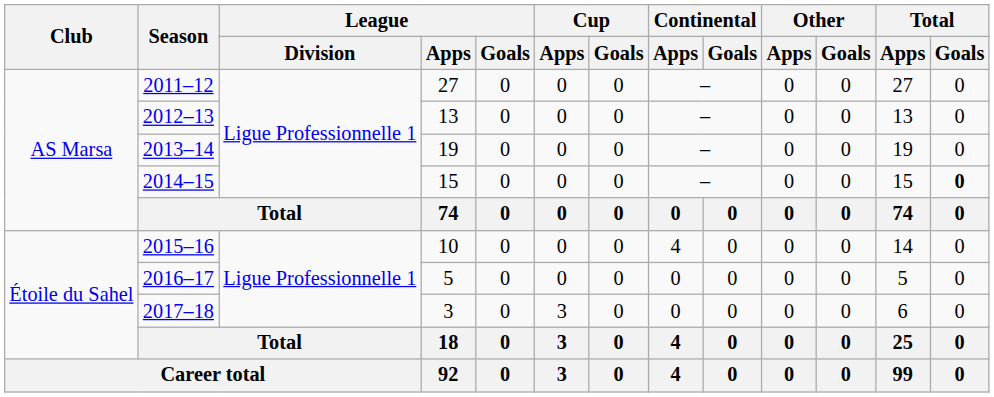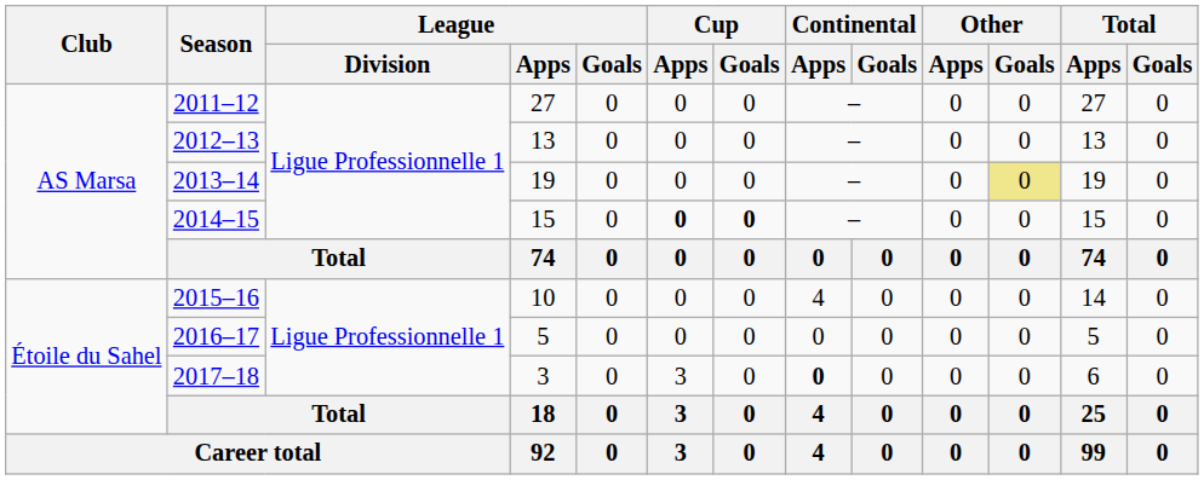2013–14 | Other / Goals: no background -> khaki background
2014–15 | Cup / Apps: normal -> bold
2014–15 | Cup / Goals: normal -> bold
2014–15 | Total / Goals: bold -> normal
2017–18 | Continental / Apps: normal -> bold
